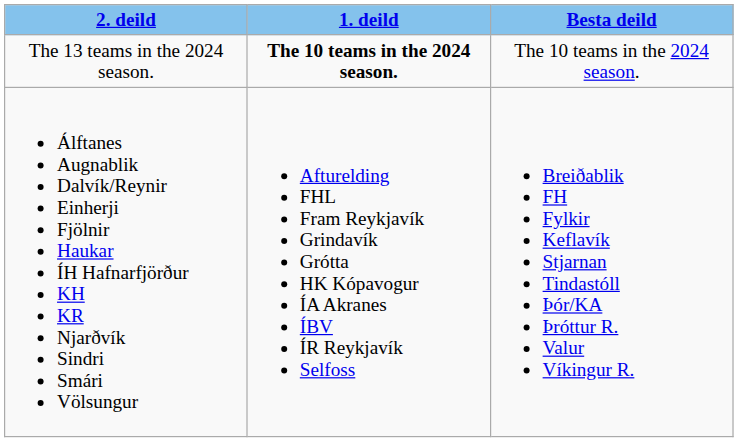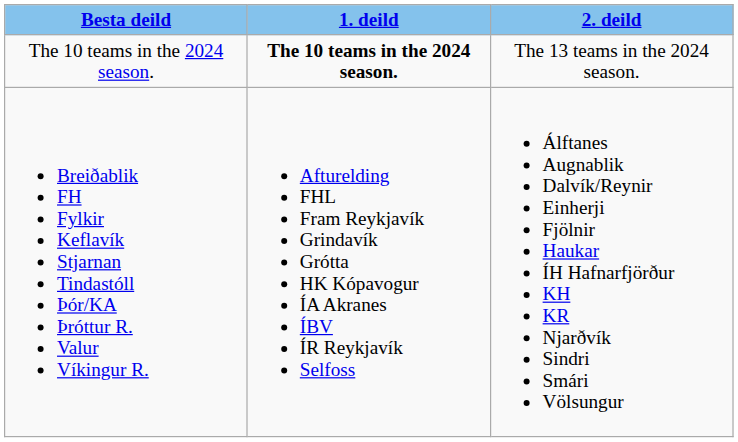columns swapped: Besta deild <-> 2. deild
